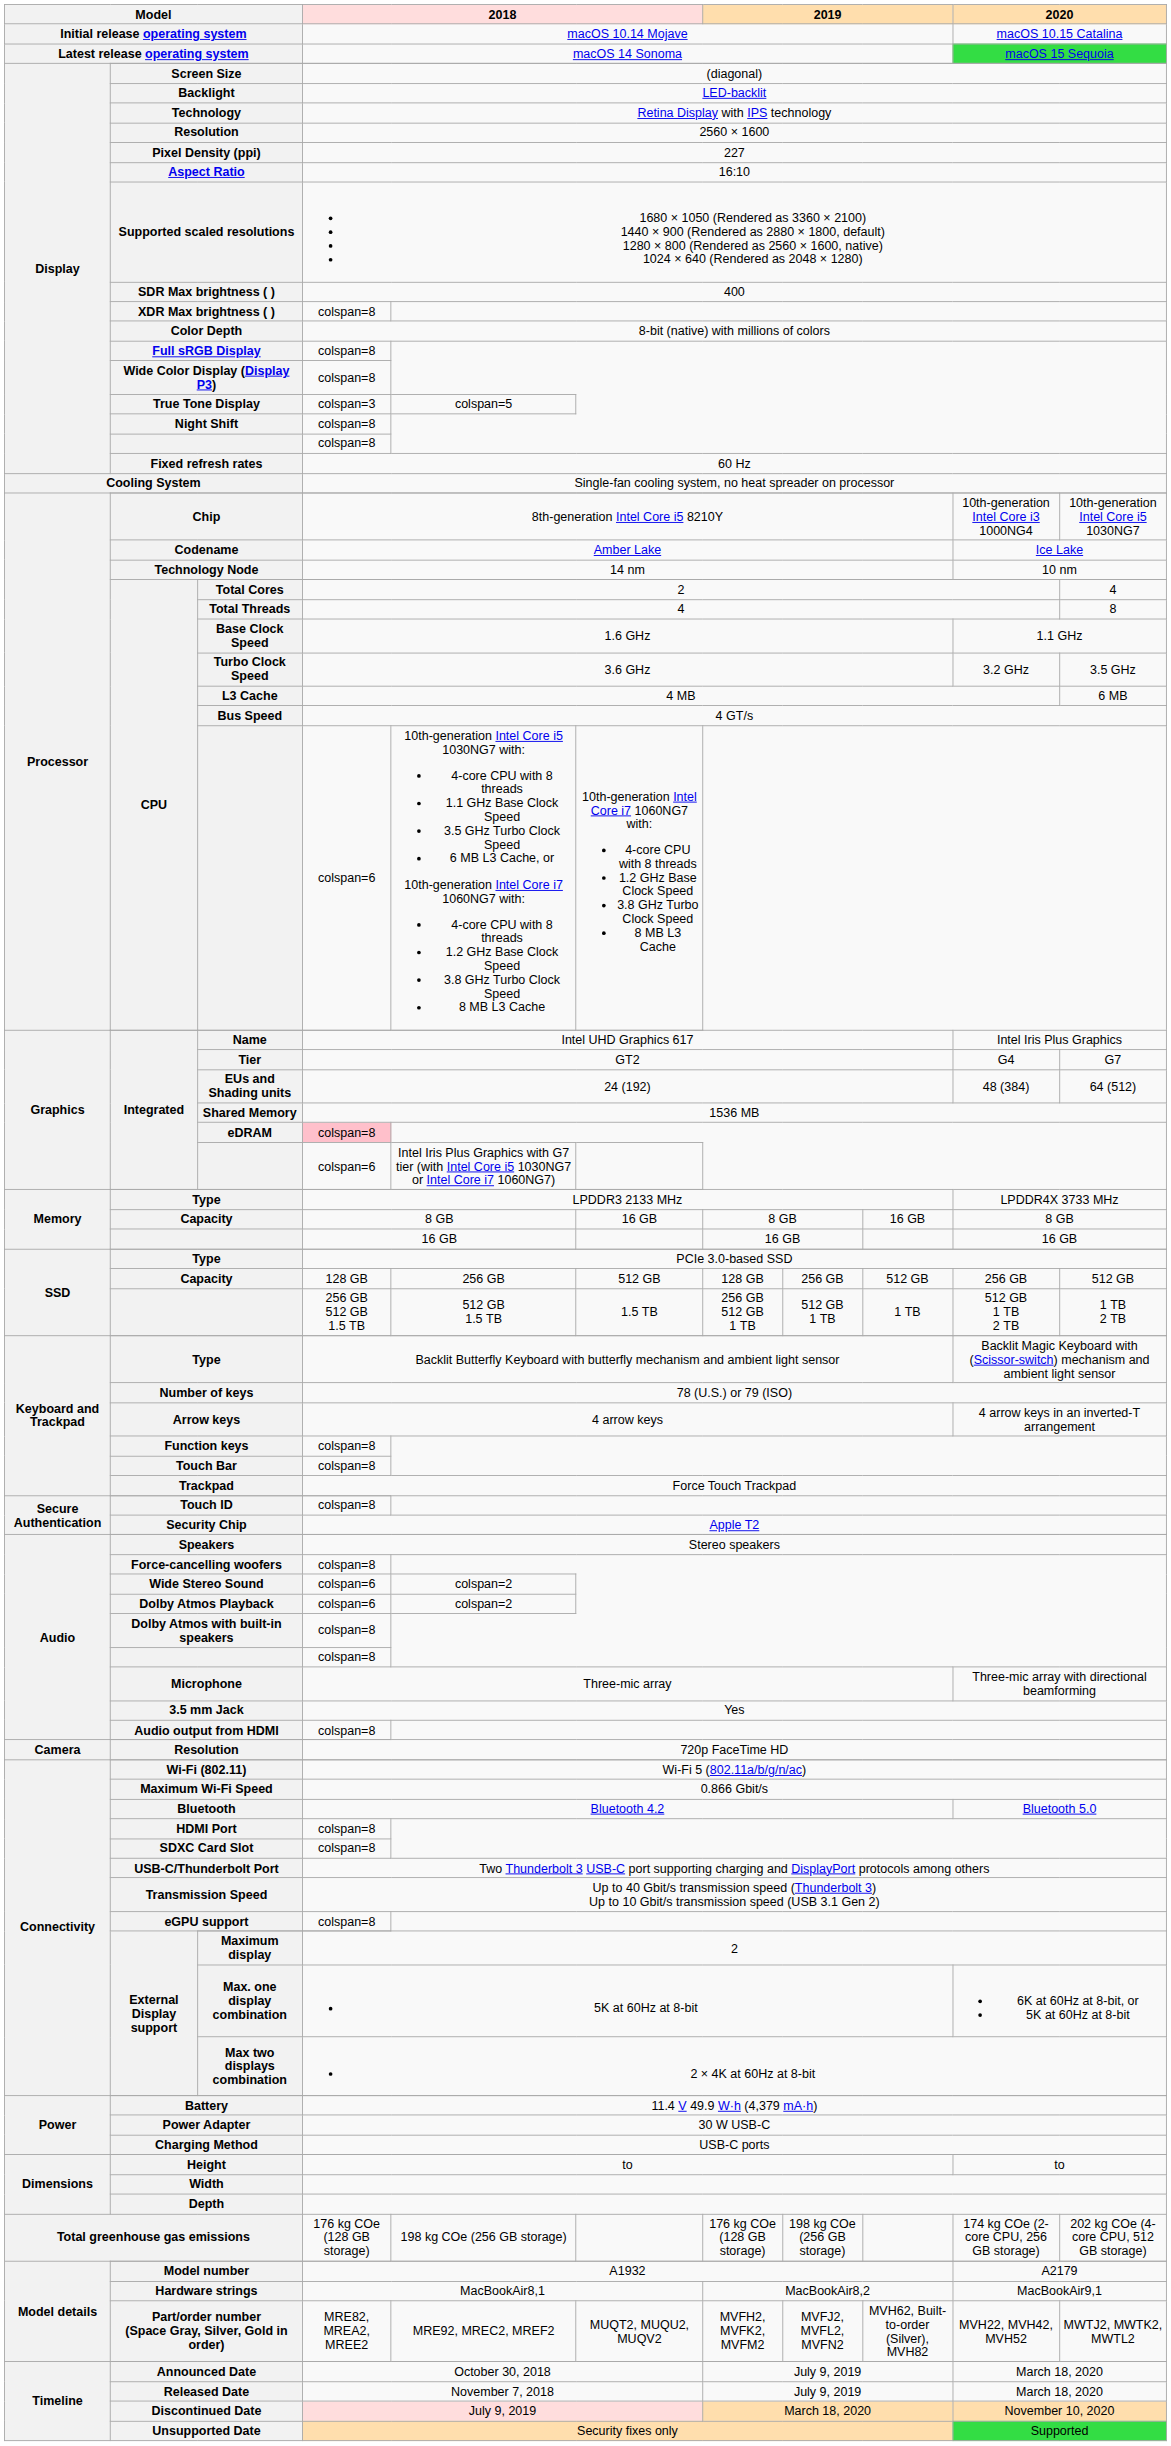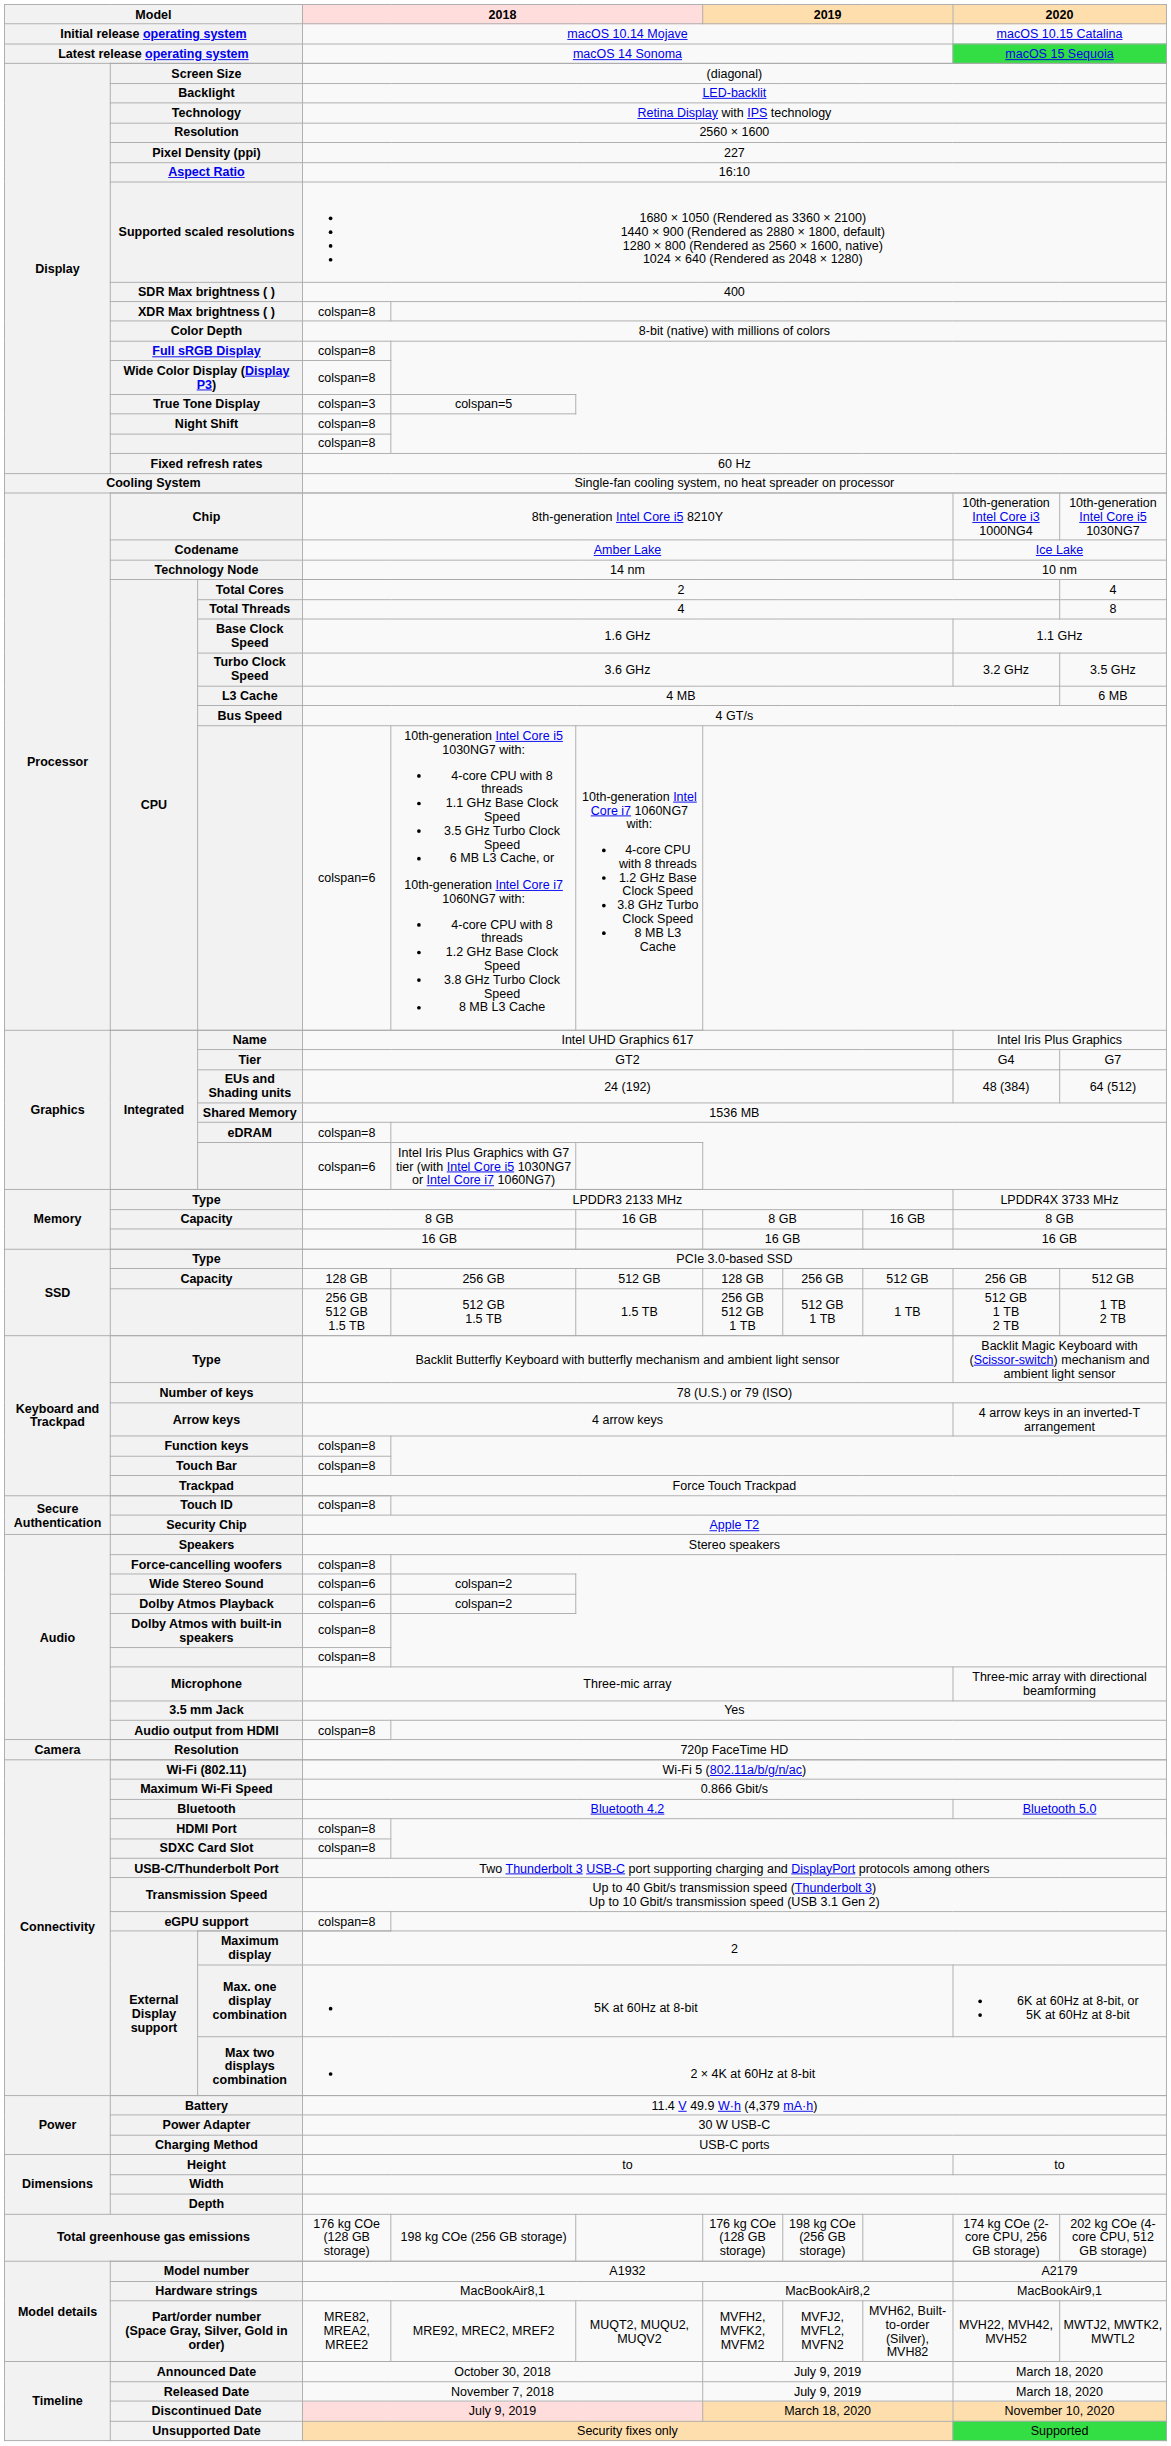eDRAM | column 4: pink background -> no background
